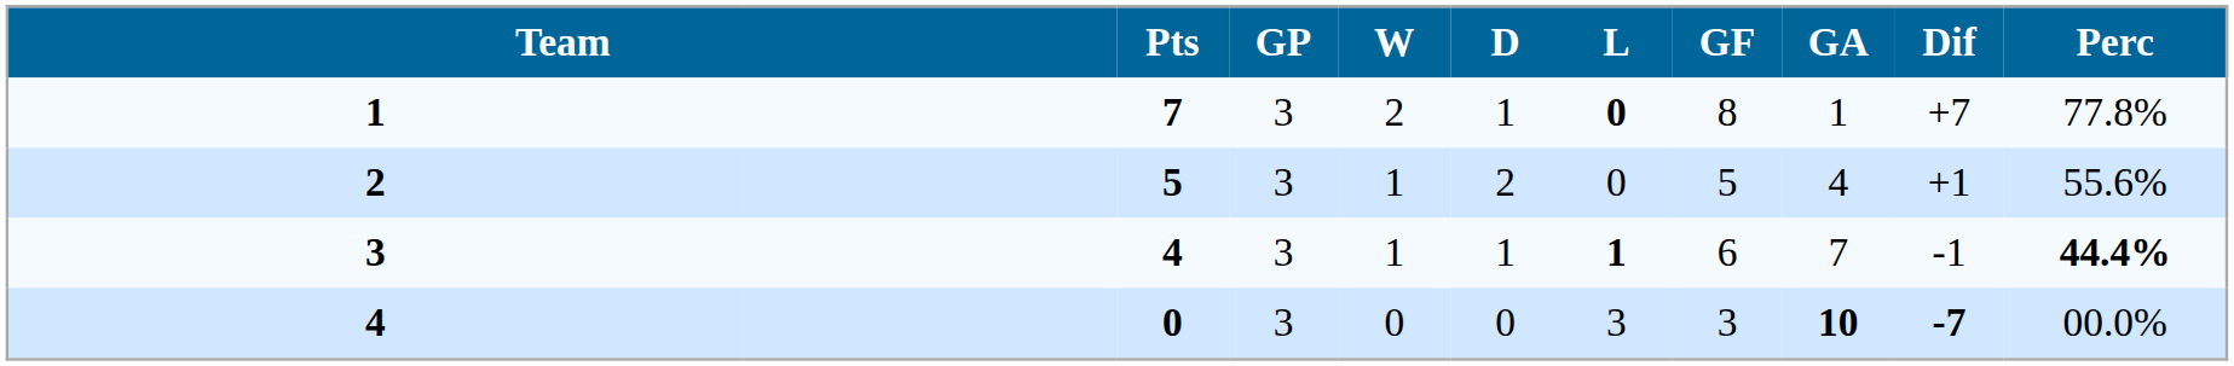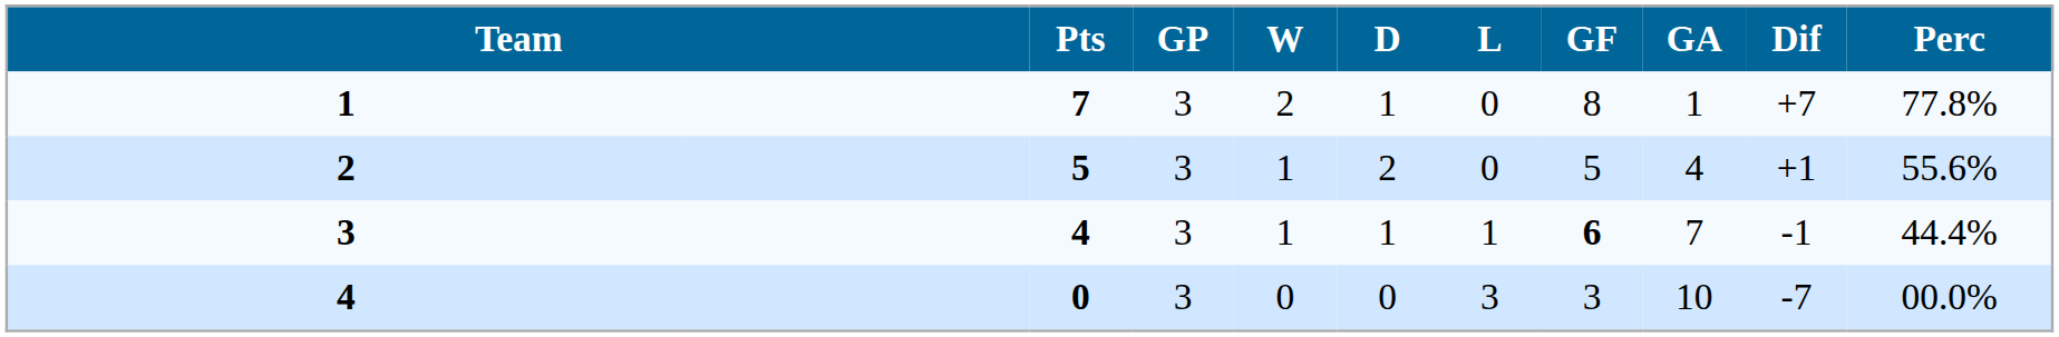row 2 | L: bold -> normal
row 4 | L: bold -> normal
row 4 | GF: normal -> bold
row 4 | Perc: bold -> normal
row 5 | GA: bold -> normal
row 5 | Dif: bold -> normal
